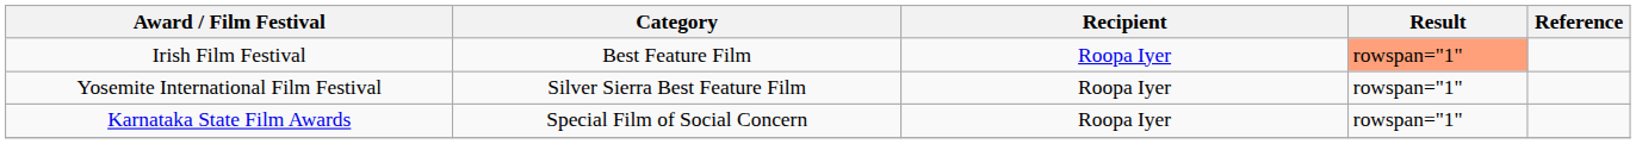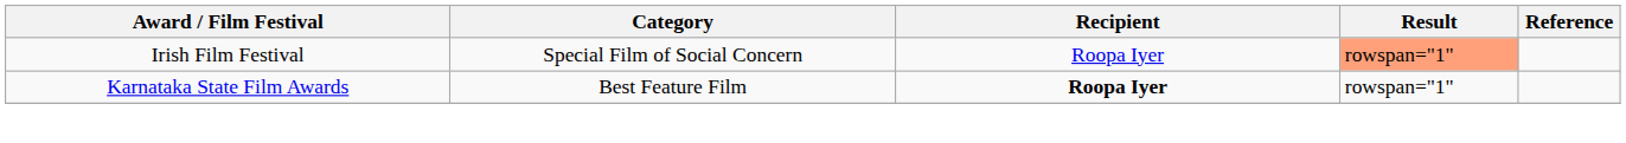Irish Film Festival | Category: Best Feature Film -> Special Film of Social Concern
- row: Yosemite International Film Festival | Silver Sierra Best Feature Film | Roopa Iyer | rowspan="1"
Karnataka State Film Awards | Category: Special Film of Social Concern -> Best Feature Film
Karnataka State Film Awards | Recipient: normal -> bold
